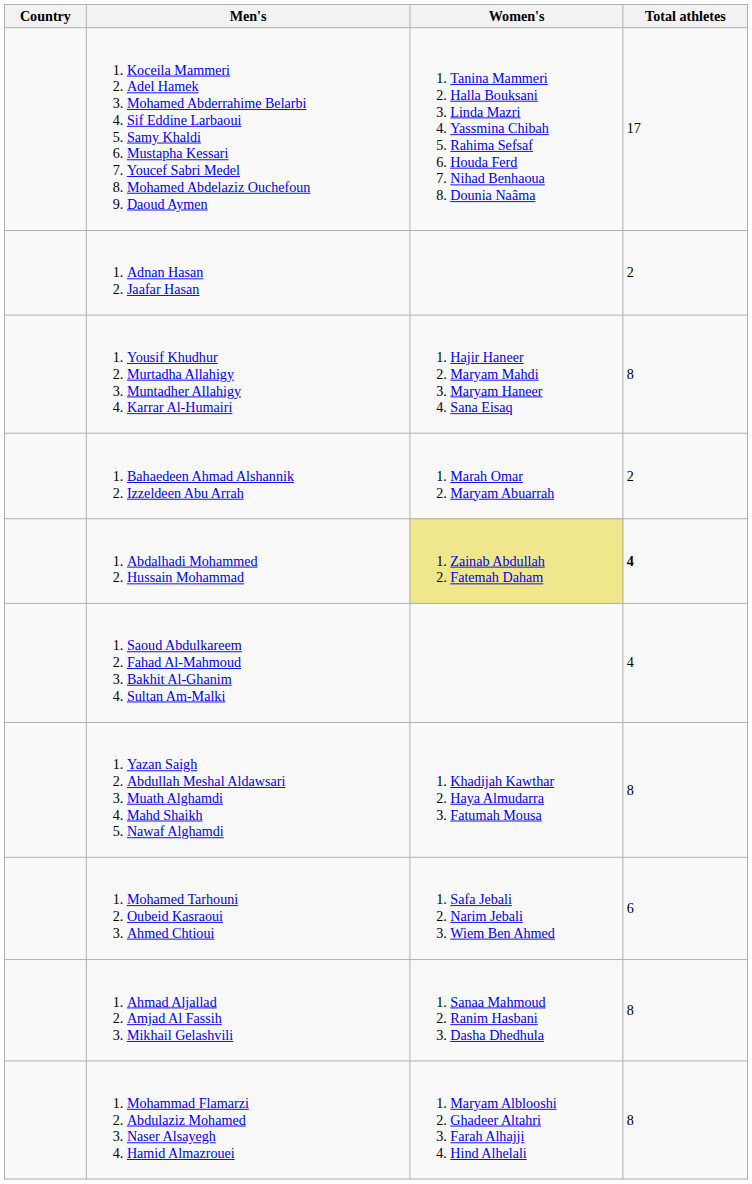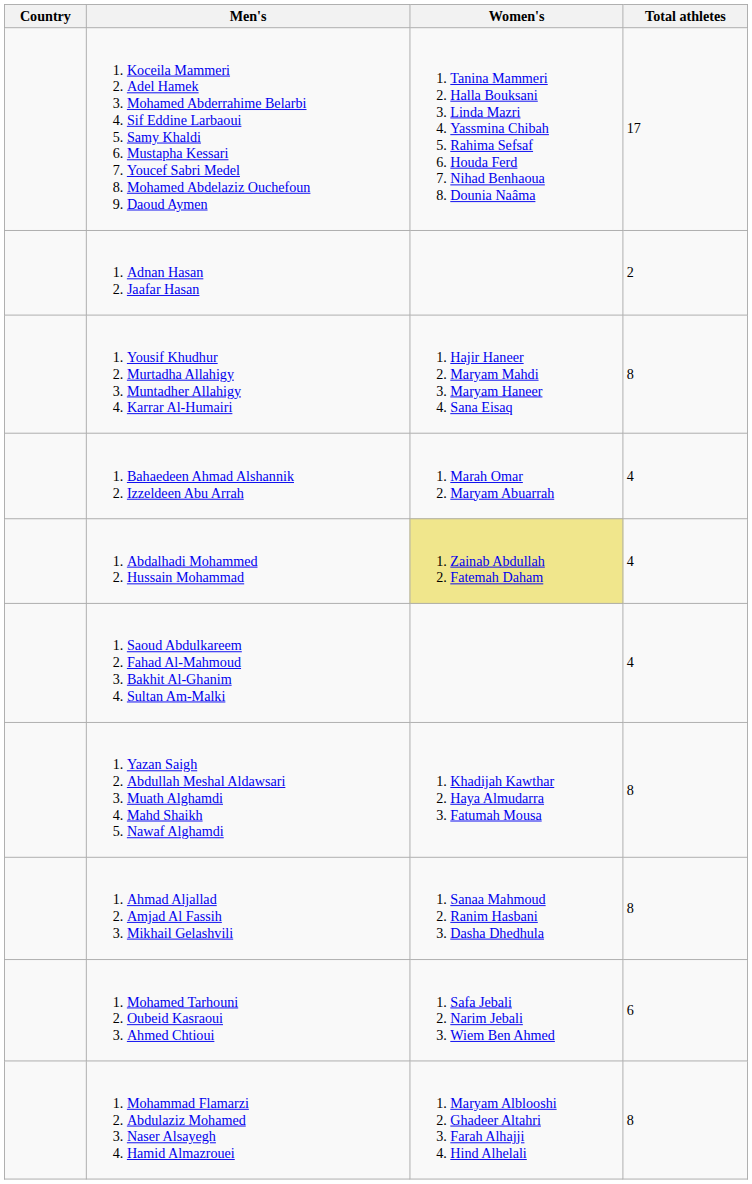Bahaedeen Ahmad Alshannik Izzeldeen Abu Arrah | Total athletes: 2 -> 4
Abdalhadi Mohammed Hussain Mohammad | Total athletes: bold -> normal
rows swapped: Ahmad Aljallad Amjad Al Fassih Mikhail Gelashvili <-> Mohamed Tarhouni Oubeid Kasraoui Ahmed Chtioui
